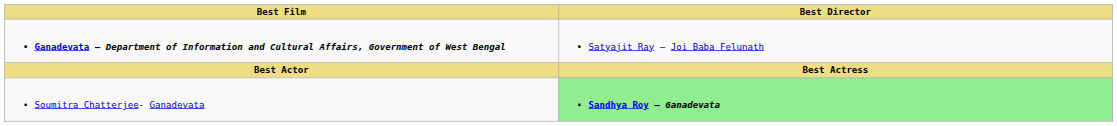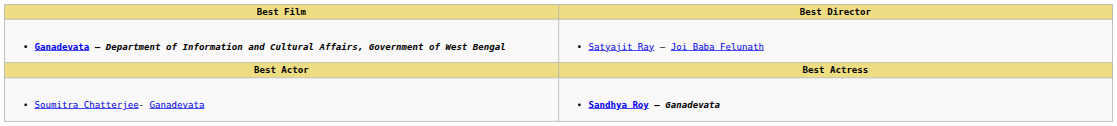Soumitra Chatterjee- Ganadevata | Best Director: lightgreen background -> no background
